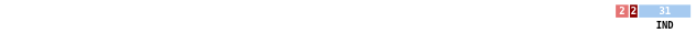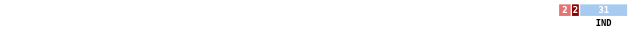columns swapped: 58 <-> 5
